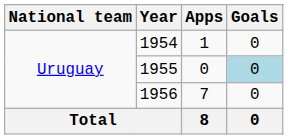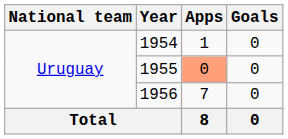1955 | Apps: no background -> lightsalmon background
1955 | Goals: lightblue background -> no background
